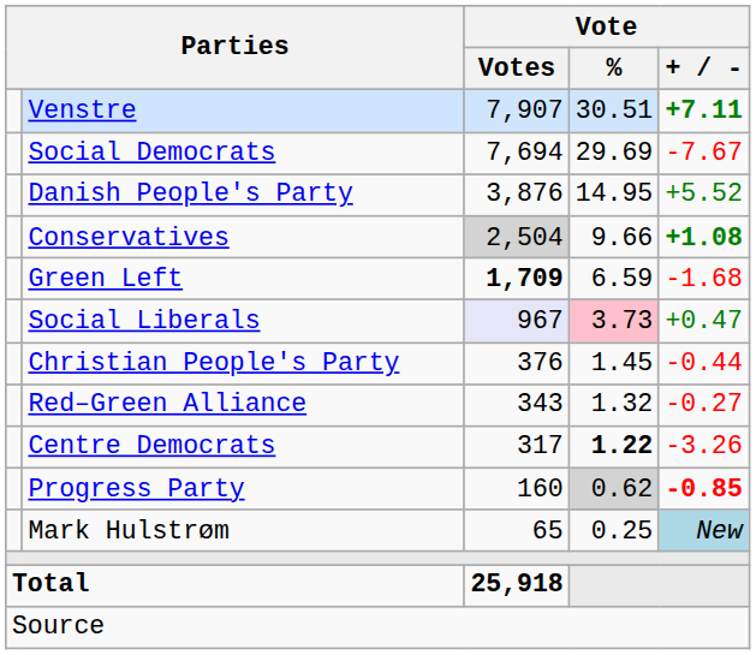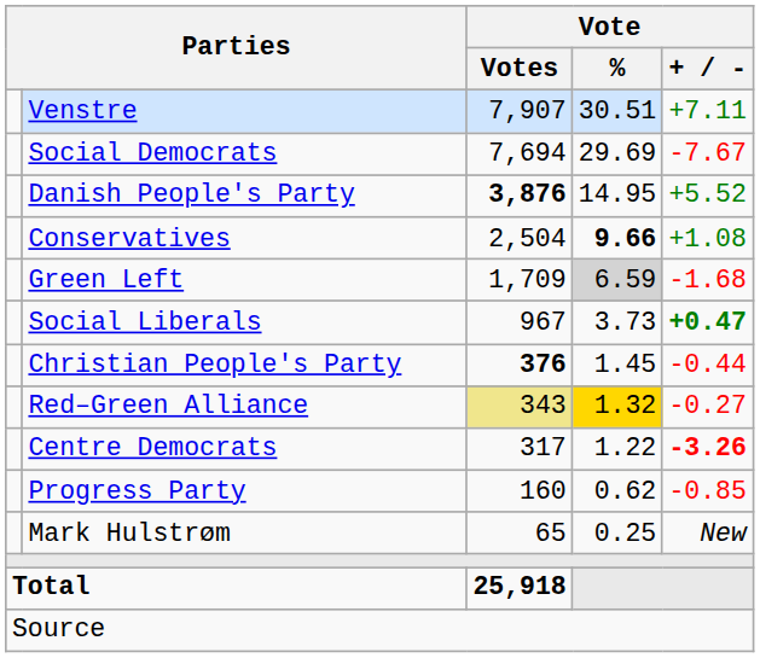Venstre | Vote / + / -: bold -> normal
Danish People's Party | Vote / Votes: normal -> bold
Conservatives | Vote / Votes: lightgrey background -> no background
Conservatives | Vote / %: normal -> bold
Conservatives | Vote / + / -: bold -> normal
Green Left | Vote / Votes: bold -> normal
Green Left | Vote / %: no background -> lightgrey background
Social Liberals | Vote / Votes: lavender background -> no background
Social Liberals | Vote / %: pink background -> no background
Social Liberals | Vote / + / -: normal -> bold
Christian People's Party | Vote / Votes: normal -> bold
Red–Green Alliance | Vote / Votes: no background -> khaki background
Red–Green Alliance | Vote / %: no background -> gold background
Centre Democrats | Vote / %: bold -> normal
Centre Democrats | Vote / + / -: normal -> bold
Progress Party | Vote / %: lightgrey background -> no background
Progress Party | Vote / + / -: bold -> normal
Mark Hulstrøm | Vote / + / -: lightblue background -> no background
